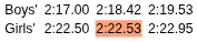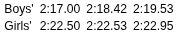Girls' | column 3: lightsalmon background -> no background
